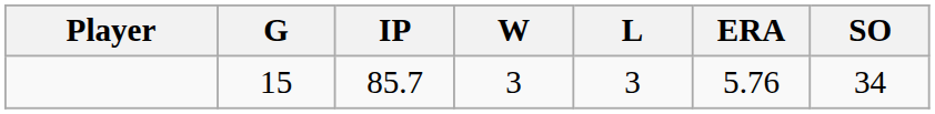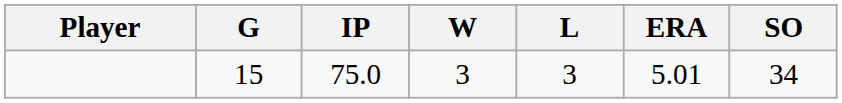row 2 | IP: 85.7 -> 75.0
row 2 | ERA: 5.76 -> 5.01
